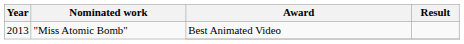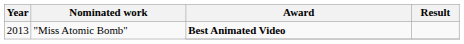"Miss Atomic Bomb" / Best Animated Video | Award: normal -> bold
